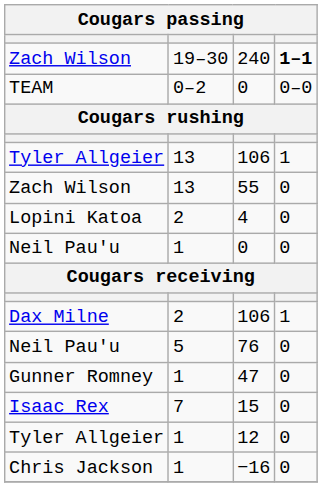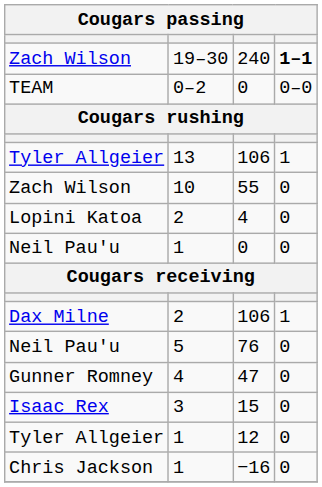55 | column 2: 13 -> 10
47 | column 2: 1 -> 4
15 | column 2: 7 -> 3
